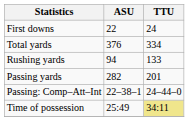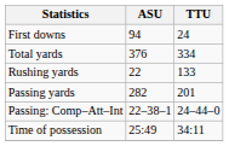First downs | ASU: 22 -> 94
Rushing yards | ASU: 94 -> 22
Time of possession | TTU: khaki background -> no background
